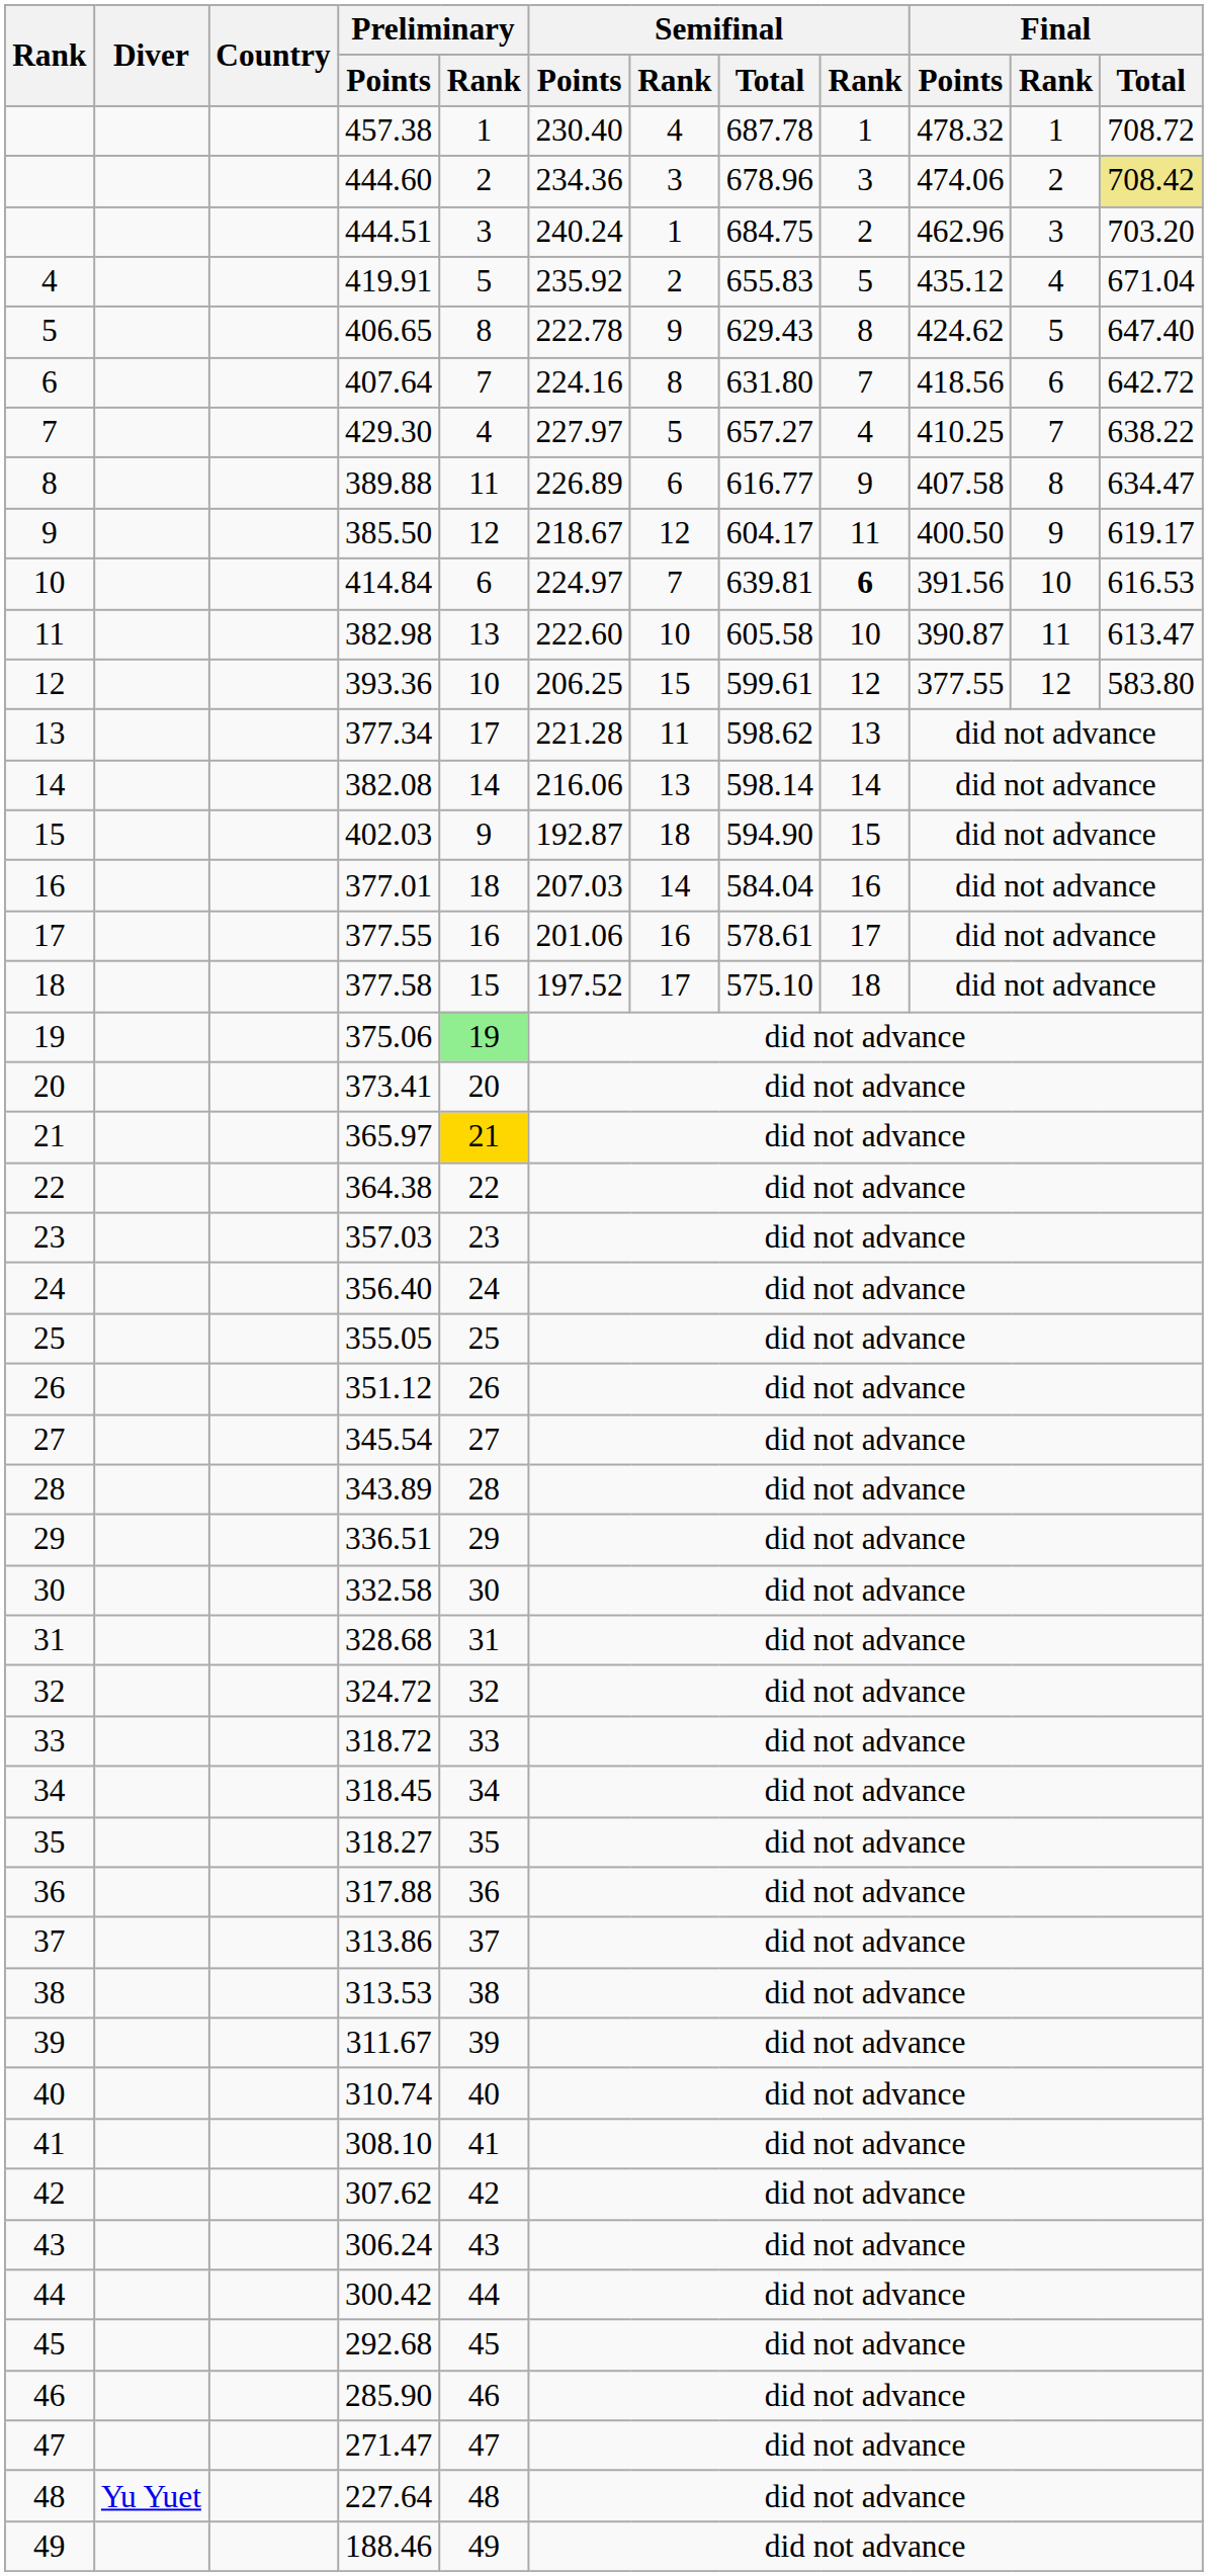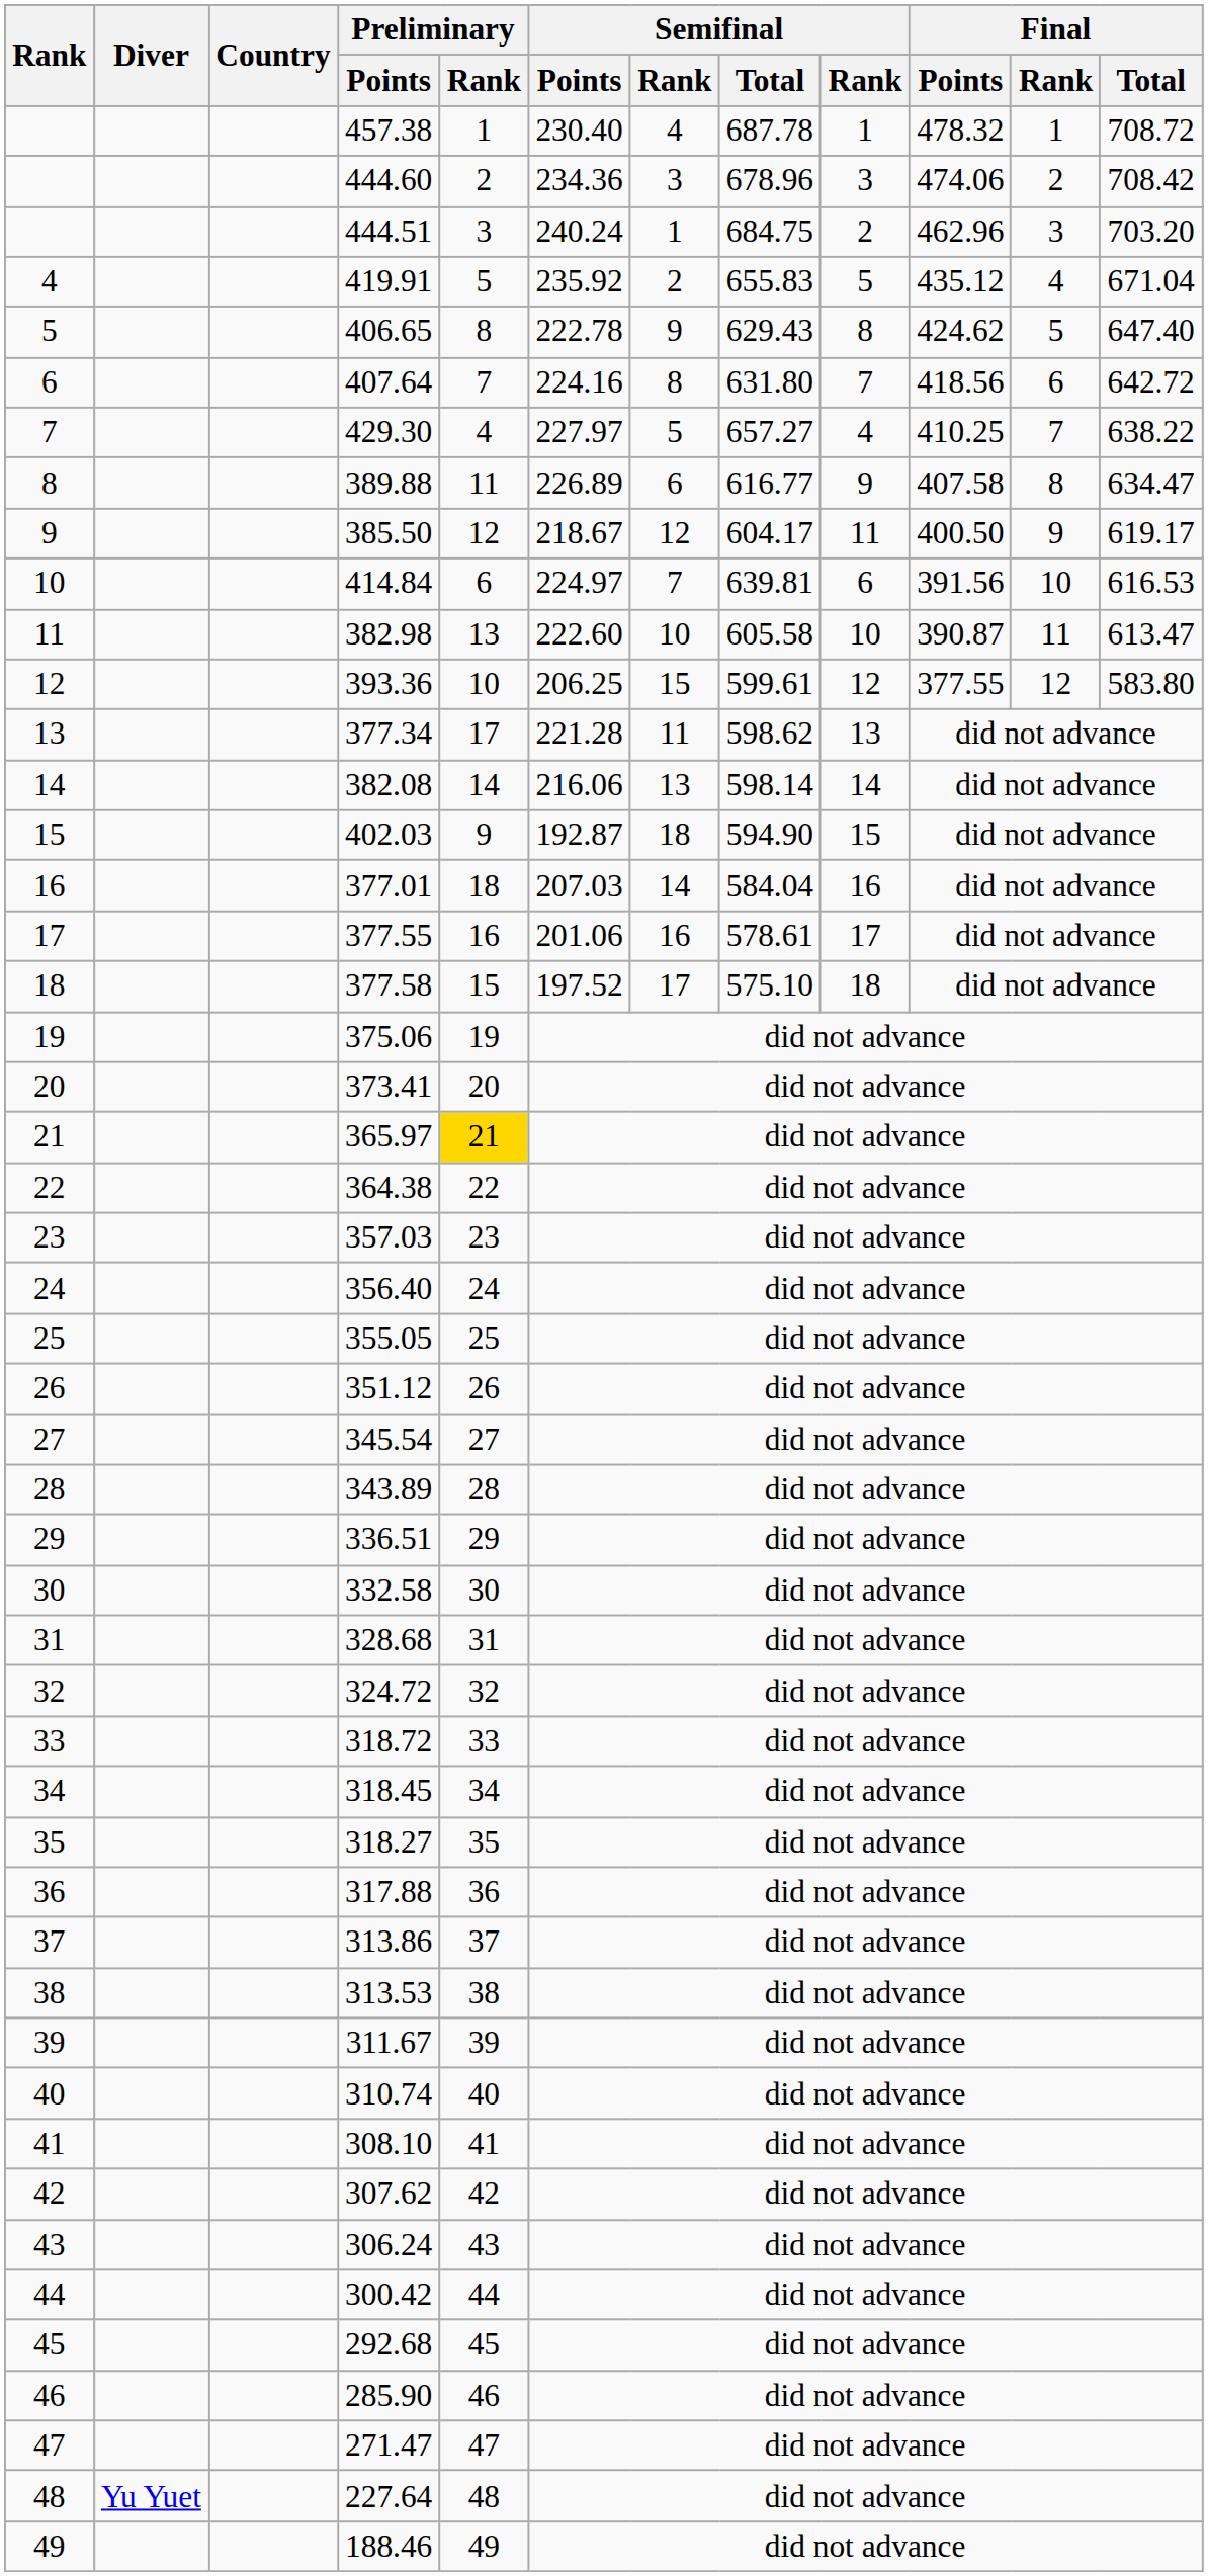444.60 | Final / Total: khaki background -> no background
414.84 | column 9: bold -> normal
375.06 | Preliminary / Rank: lightgreen background -> no background
